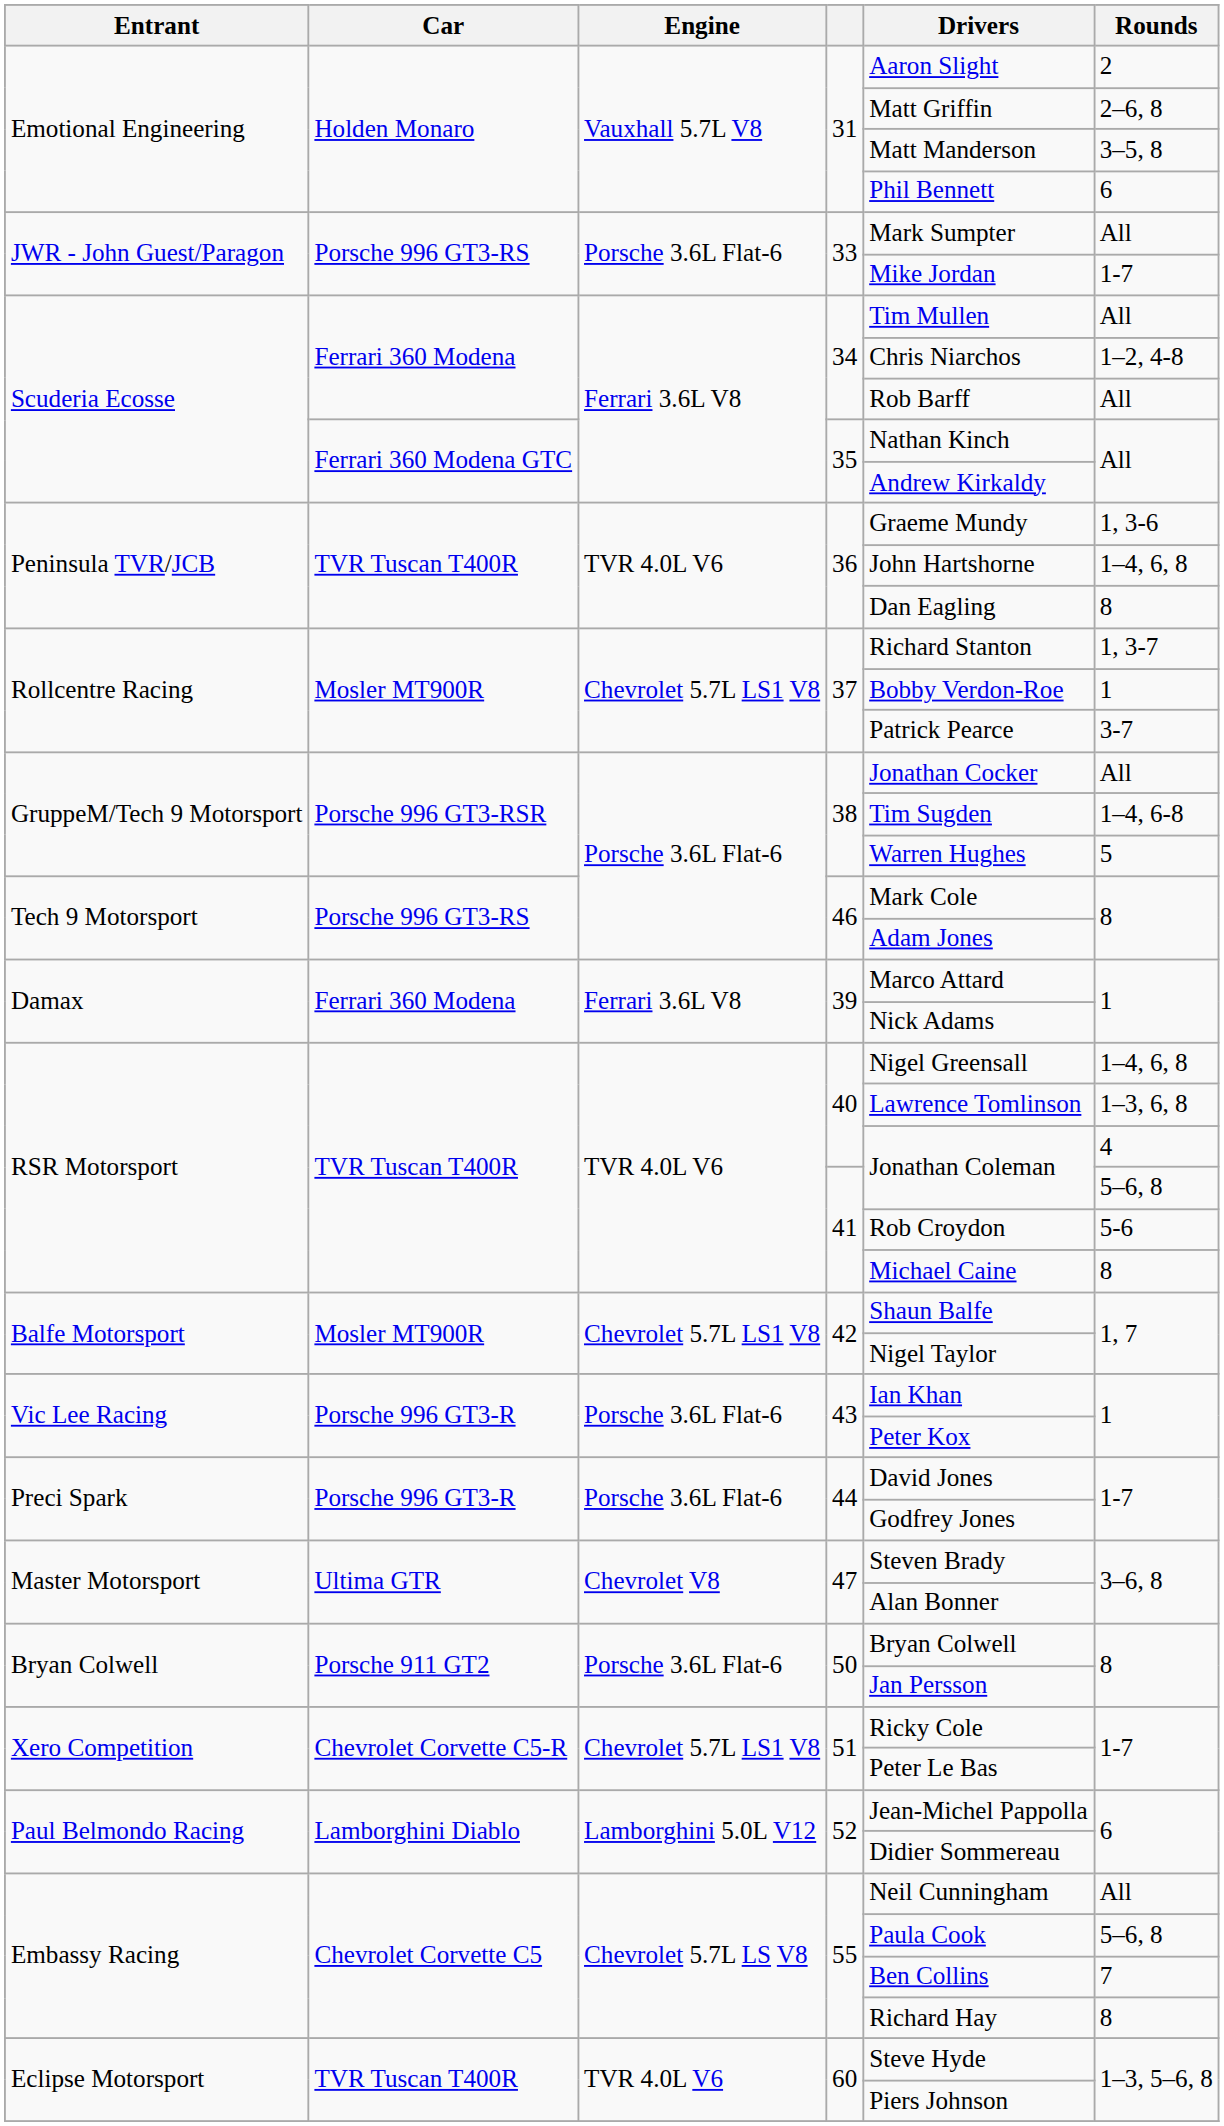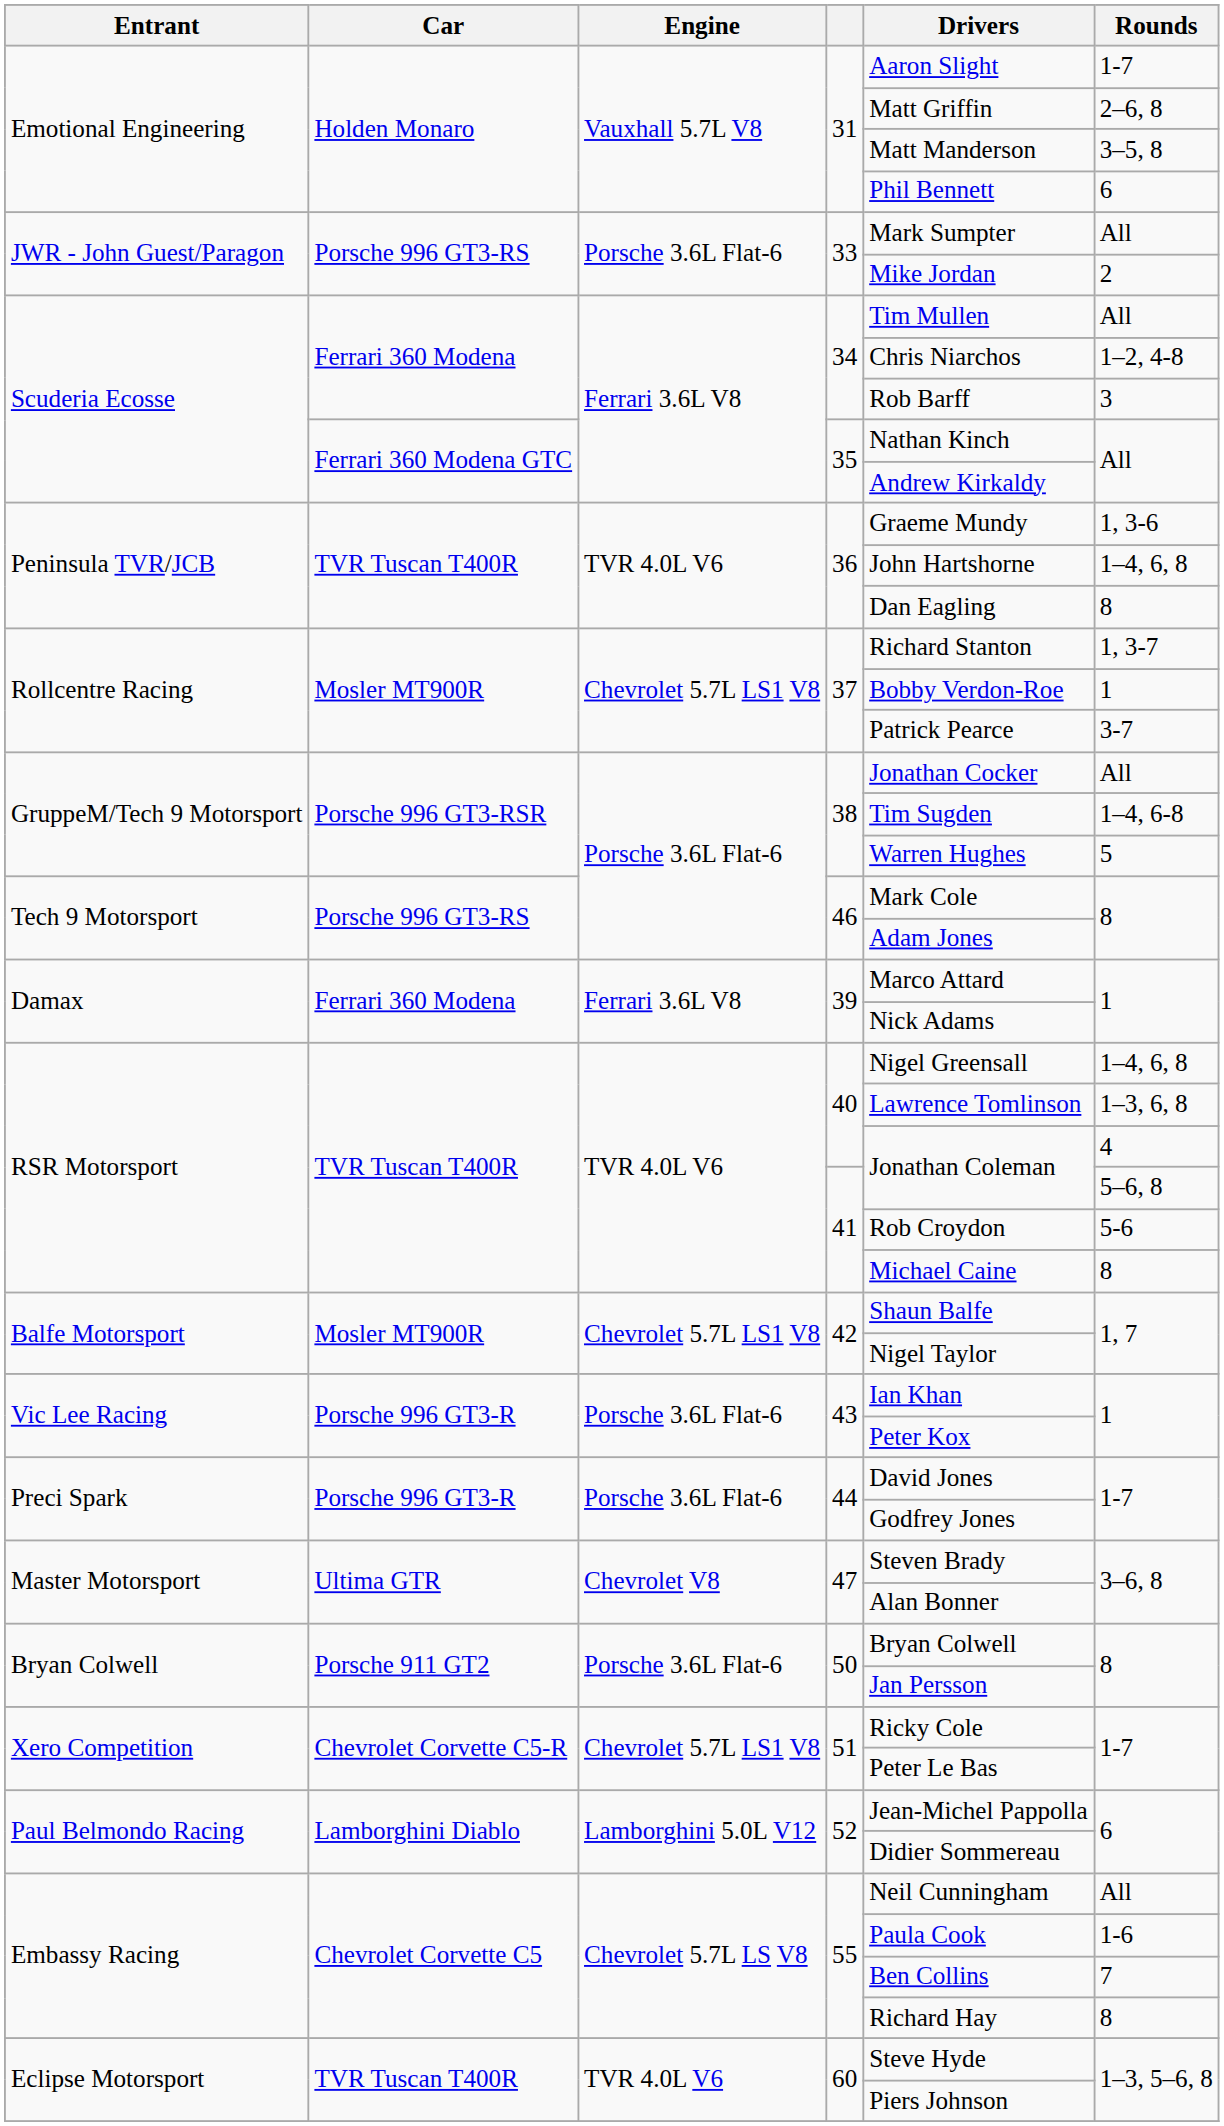row 2 | Rounds: 2 -> 1-7
row 7 | Rounds: 1-7 -> 2
row 10 | Rounds: All -> 3
row 47 | Rounds: 5–6, 8 -> 1-6
